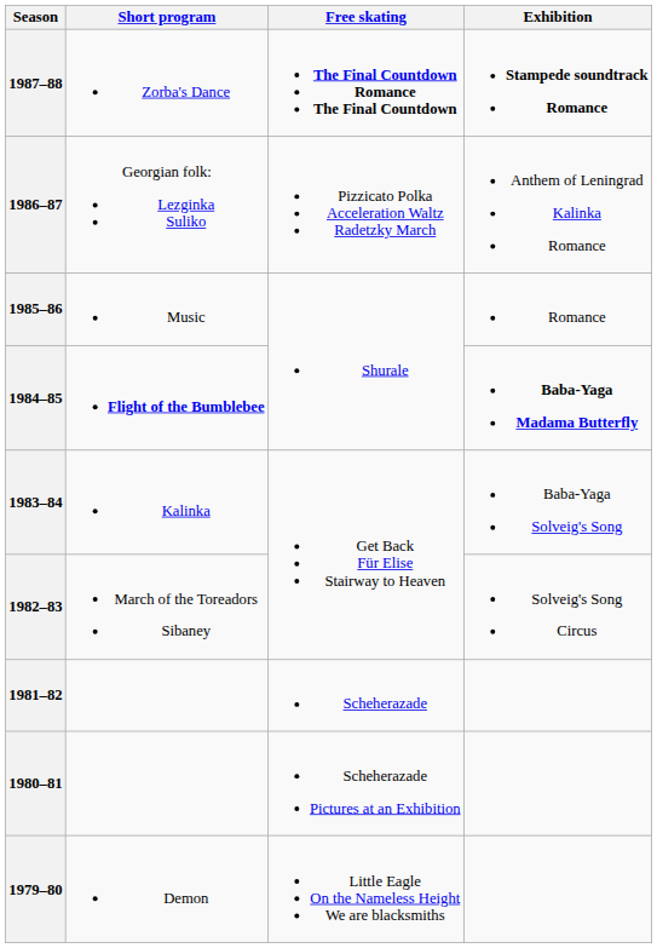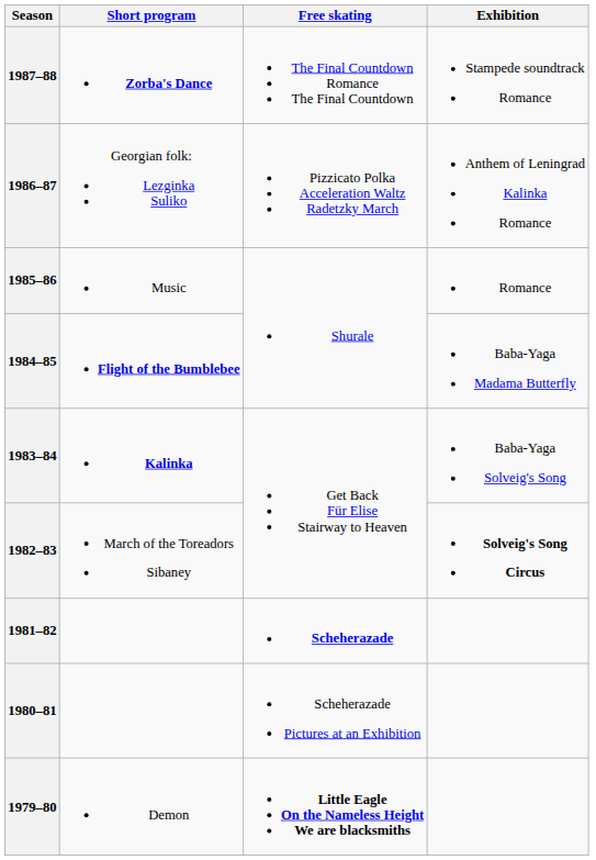1987–88 | Short program: normal -> bold
1987–88 | Free skating: bold -> normal
1987–88 | Exhibition: bold -> normal
1984–85 | Exhibition: bold -> normal
1983–84 | Short program: normal -> bold
1982–83 | Exhibition: normal -> bold
1981–82 | Free skating: normal -> bold
1979–80 | Free skating: normal -> bold
